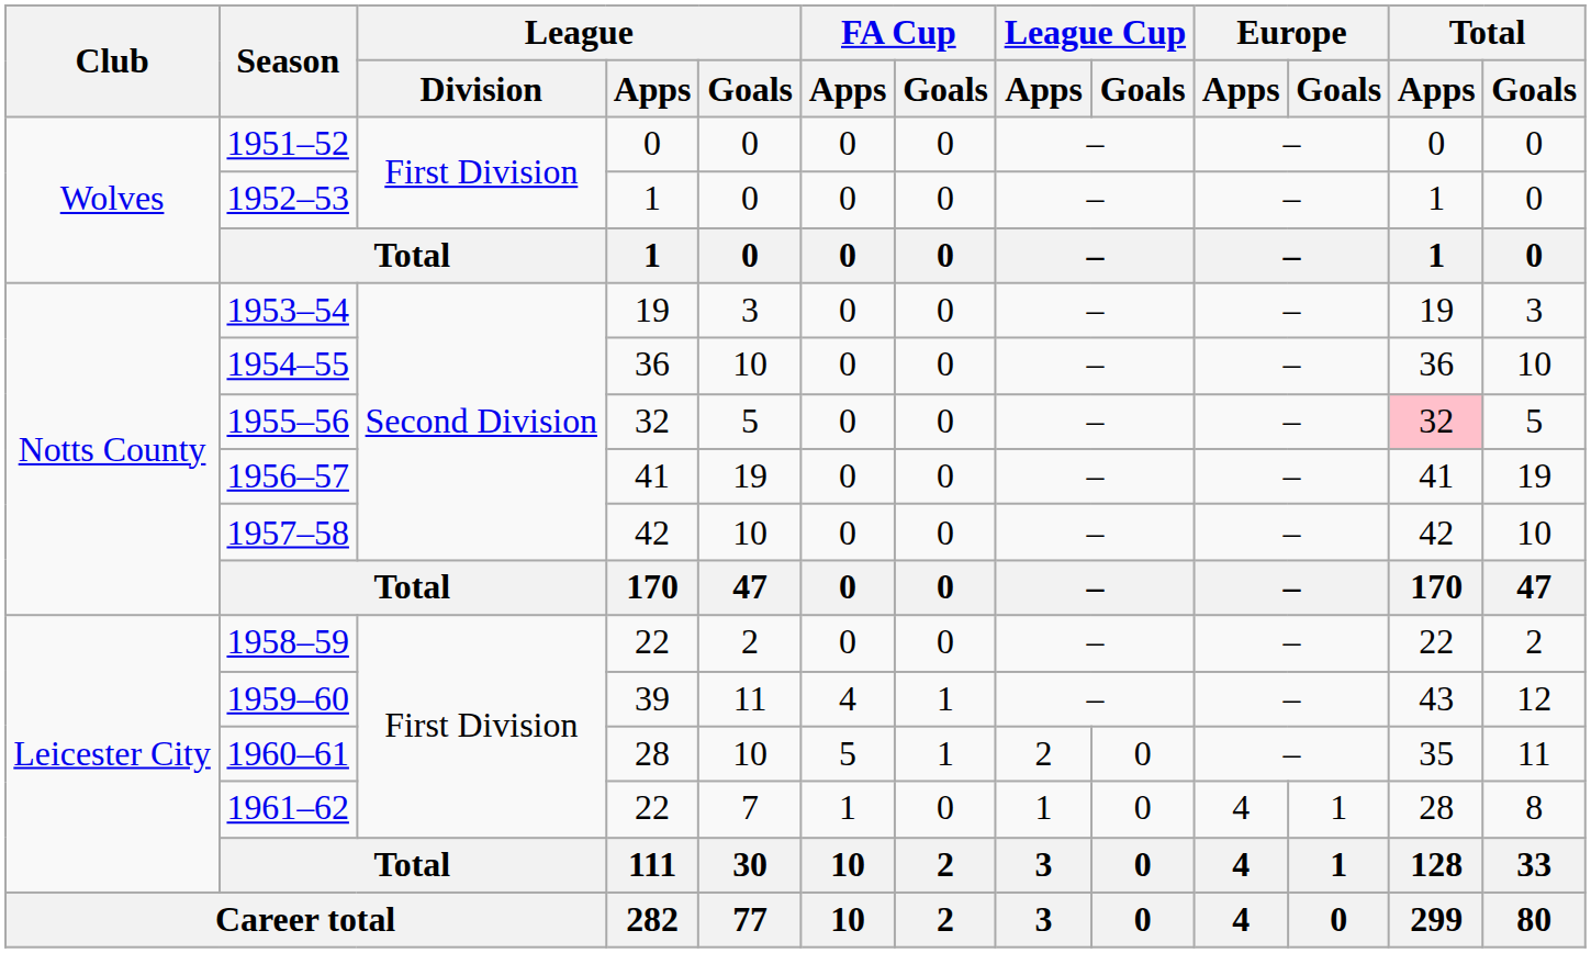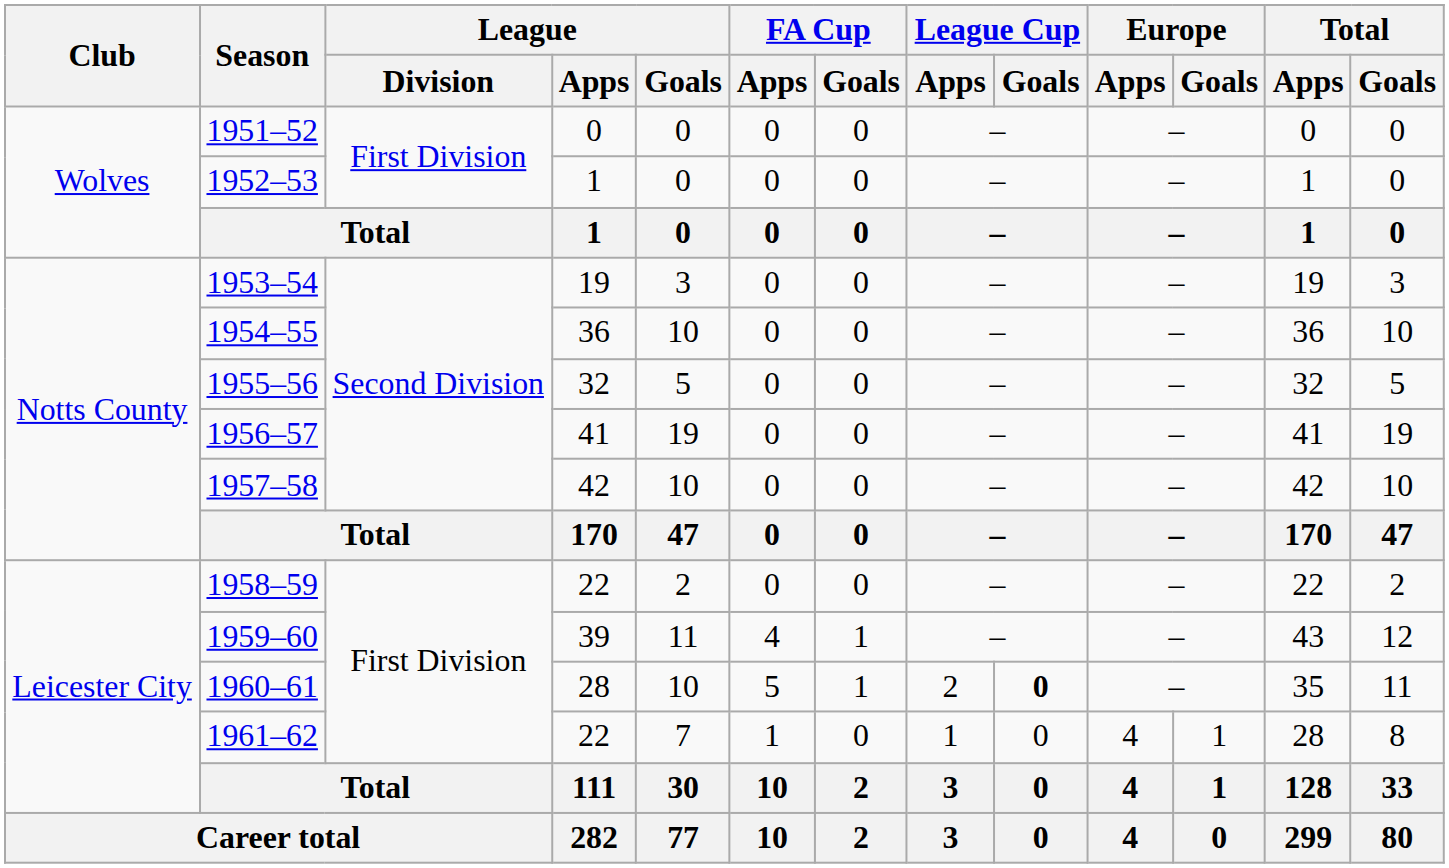1955–56 | Total / Apps: pink background -> no background
1960–61 | League Cup / Goals: normal -> bold
